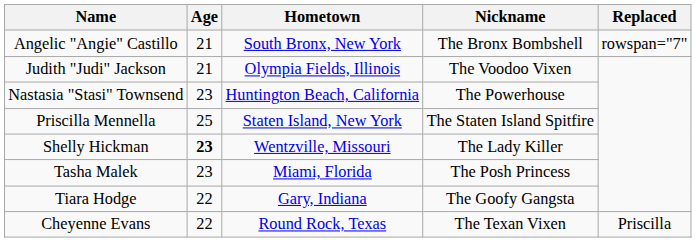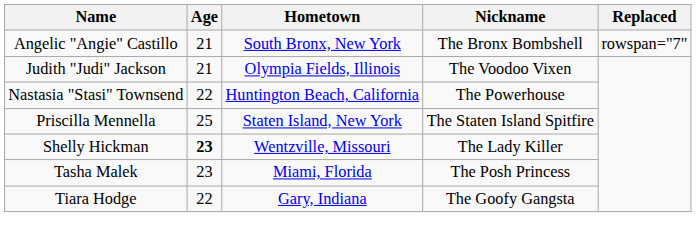Nastasia "Stasi" Townsend | Age: 23 -> 22
- row: Cheyenne Evans | 22 | Round Rock, Texas | The Texan Vixen | Priscilla
